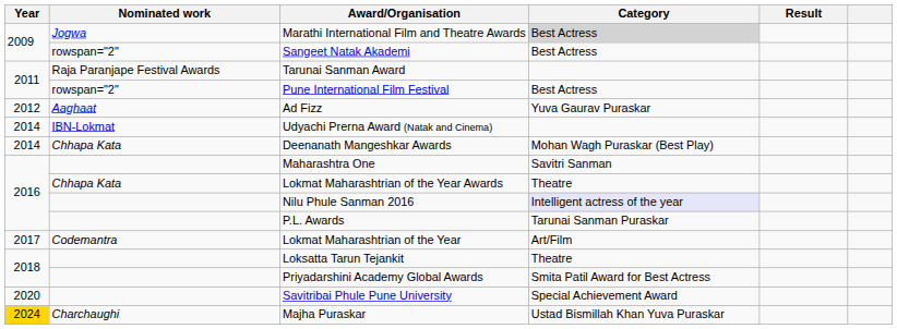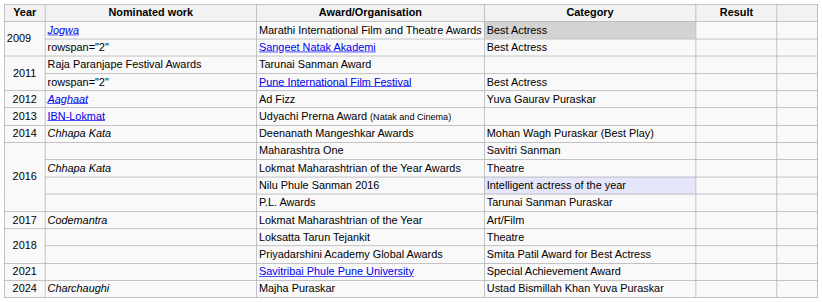Udyachi Prerna Award (Natak and Cinema) | Year: 2014 -> 2013
Savitribai Phule Pune University | Year: 2020 -> 2021
Majha Puraskar | Year: gold background -> no background
